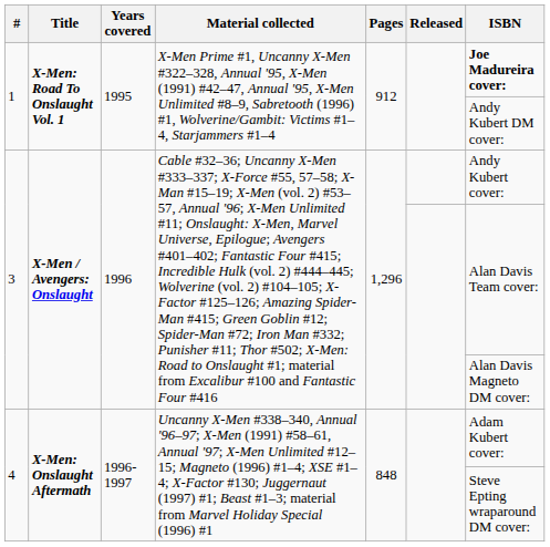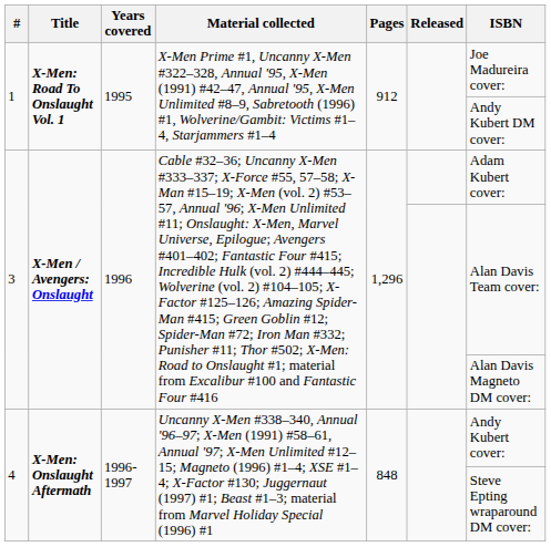row 2 | ISBN: bold -> normal
row 4 | ISBN: Andy Kubert cover: -> Adam Kubert cover:
row 7 | ISBN: Adam Kubert cover: -> Andy Kubert cover:
